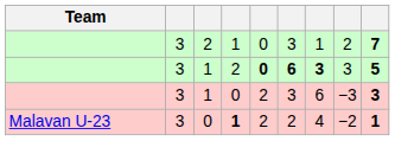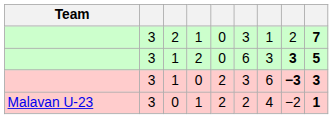row 3 | column 5: bold -> normal
row 3 | column 6: bold -> normal
row 3 | column 7: bold -> normal
row 3 | column 8: normal -> bold
row 4 | column 8: normal -> bold
row 5 | column 4: bold -> normal
